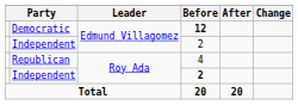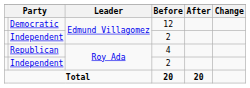Democratic | Before: bold -> normal
Independent / Roy Ada | Before: bold -> normal
